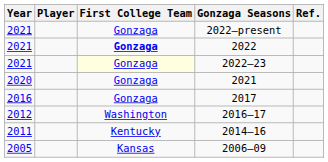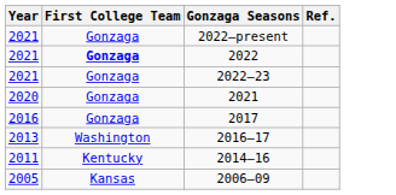- column: Player
2022–23 | First College Team: lightyellow background -> no background
2016–17 | Year: 2012 -> 2013
